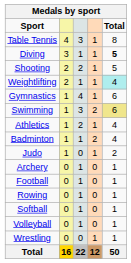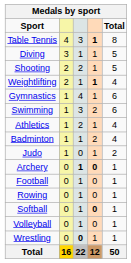Table Tennis | column 4: normal -> bold
Diving | Total: bold -> normal
Weightlifting | column 4: normal -> bold
Weightlifting | Total: paleturquoise background -> no background
Swimming | Total: khaki background -> no background
Archery | column 3: normal -> bold
Archery | column 4: normal -> bold
Softball | column 4: normal -> bold
Wrestling | column 3: normal -> bold
